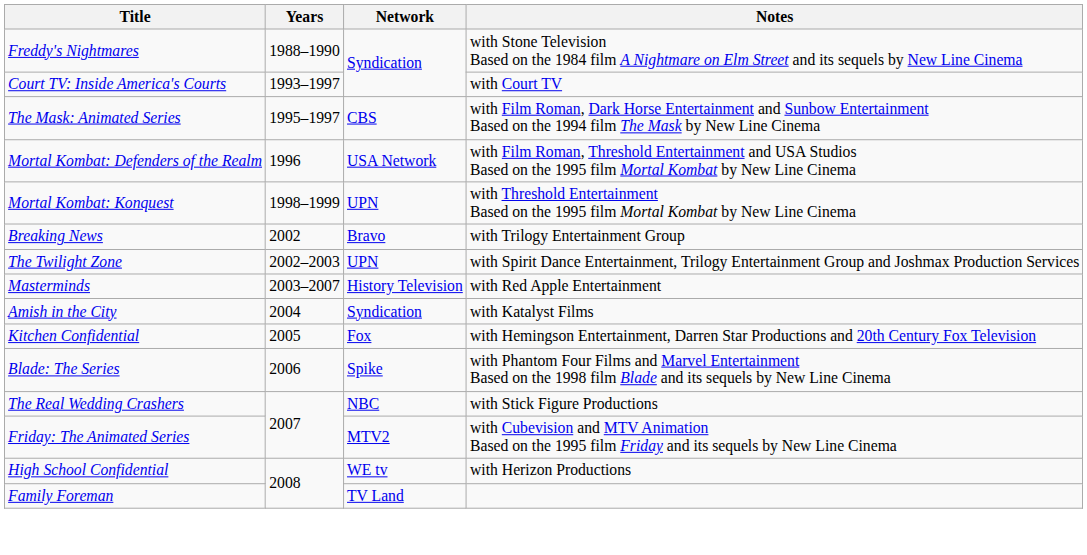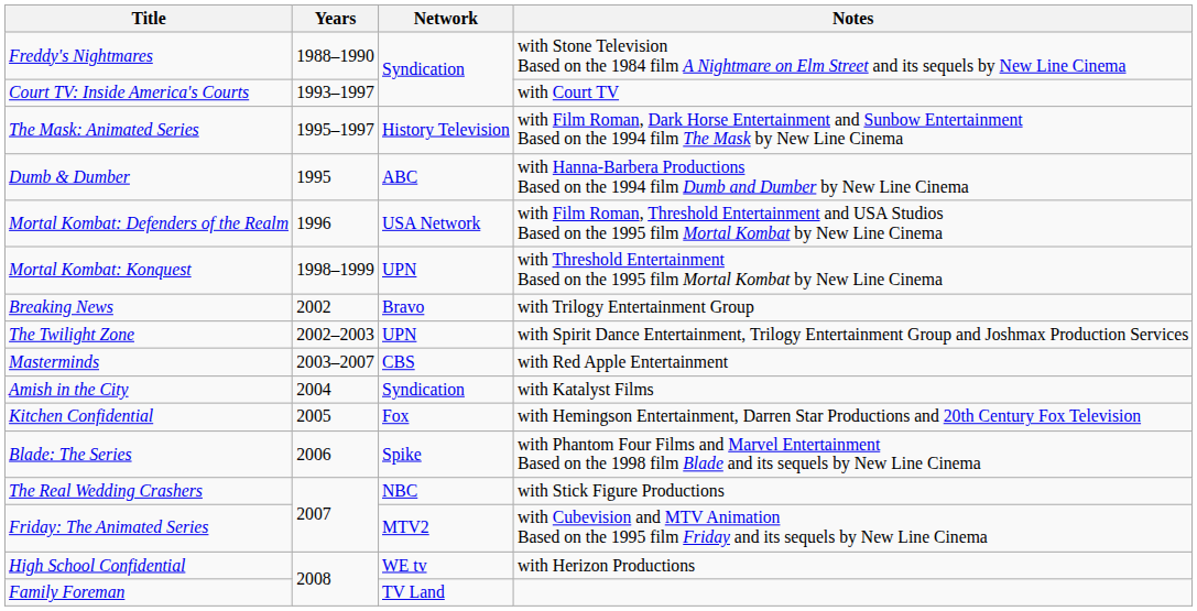The Mask: Animated Series | Network: CBS -> History Television
+ row: Dumb & Dumber | 1995 | ABC | with Hanna-Barbera Productions Based on the 1994 film Dumb and Dumber by New Line Cinema
Masterminds | Network: History Television -> CBS
